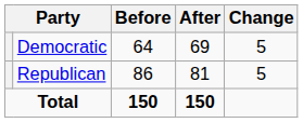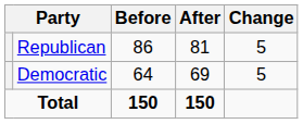rows swapped: Republican <-> Democratic
